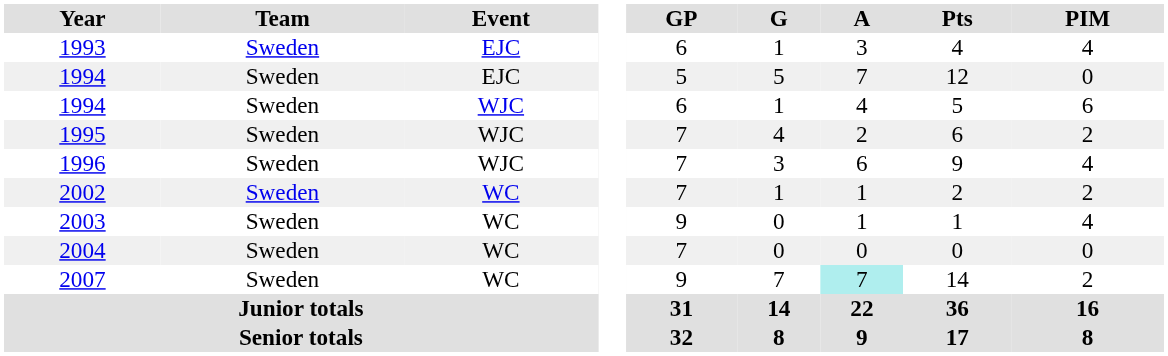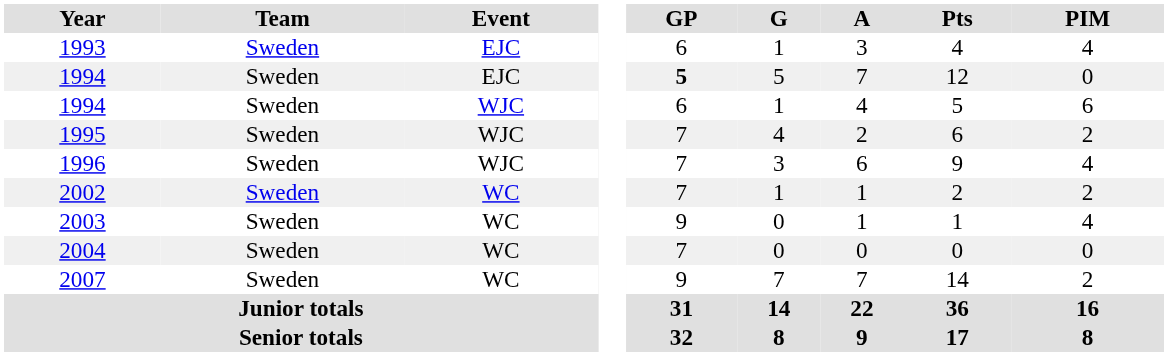1994 / EJC | GP: normal -> bold
2007 | A: paleturquoise background -> no background
